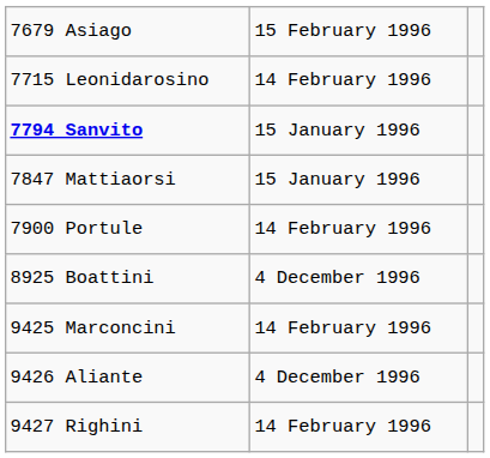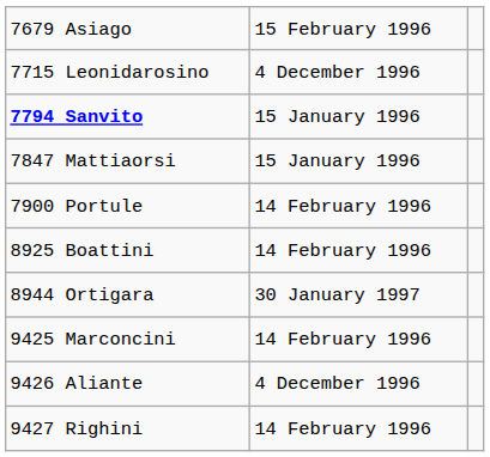7715 Leonidarosino | column 2: 14 February 1996 -> 4 December 1996
8925 Boattini | column 2: 4 December 1996 -> 14 February 1996
+ row: 8944 Ortigara | 30 January 1997
